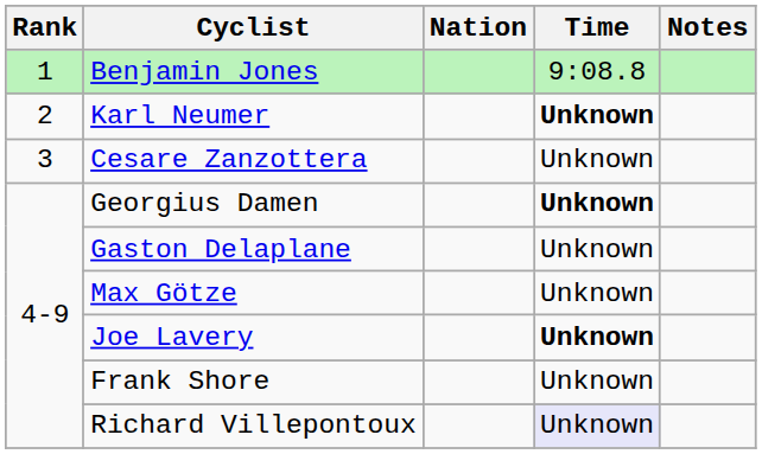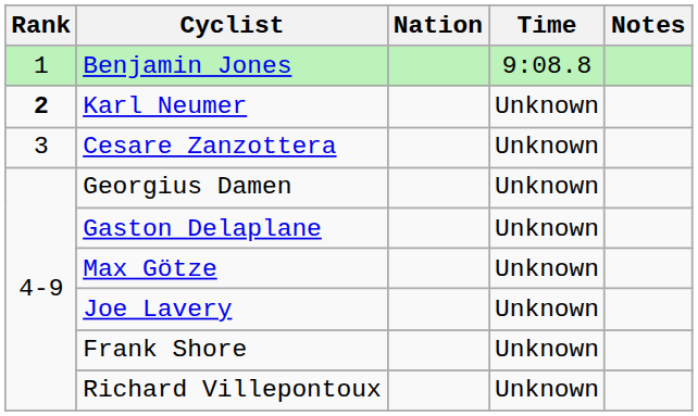Karl Neumer | Rank: normal -> bold
Karl Neumer | Time: bold -> normal
Georgius Damen | Time: bold -> normal
Joe Lavery | Time: bold -> normal
Richard Villepontoux | Time: lavender background -> no background
